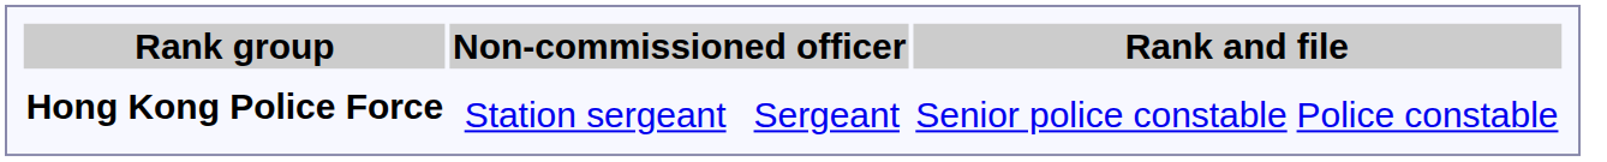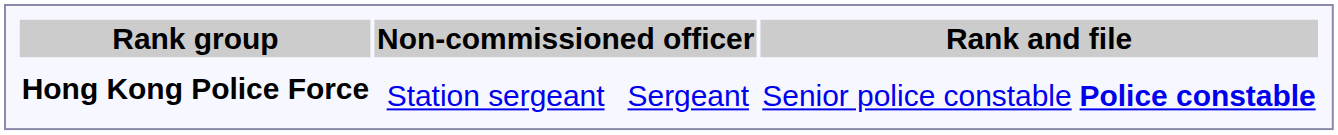Station sergeant | column 5: normal -> bold
